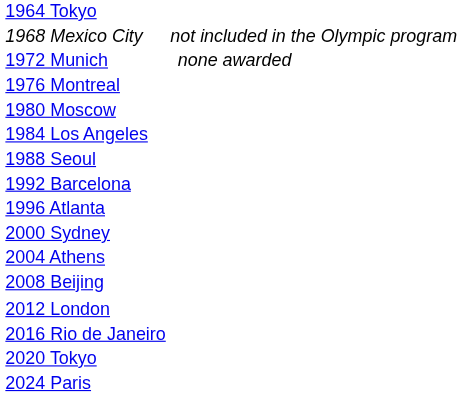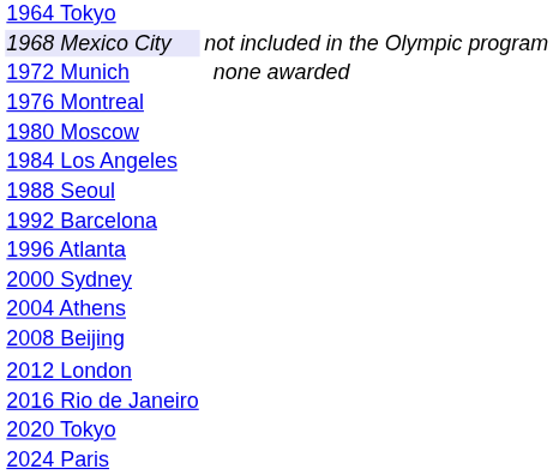1968 Mexico City | column 1: no background -> lavender background
